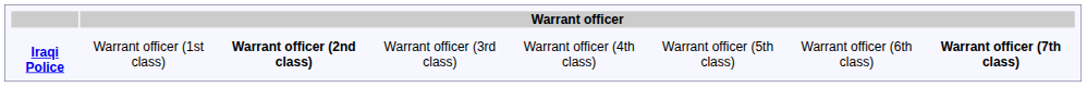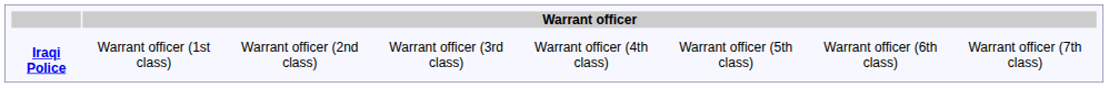Warrant officer (1st class) | column 3: bold -> normal
Warrant officer (1st class) | column 8: bold -> normal
